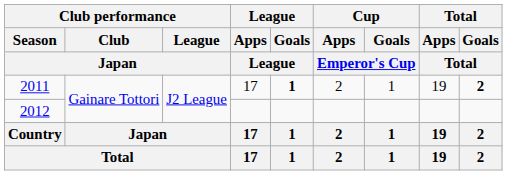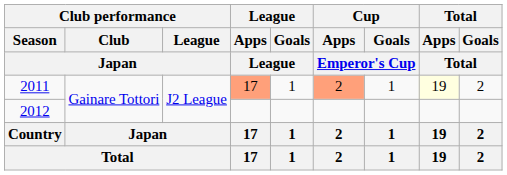2011 | League / Apps / League: no background -> lightsalmon background
2011 | League / Goals / League: bold -> normal
2011 | Cup / Apps / Emperor's Cup: no background -> lightsalmon background
2011 | Total / Apps / Total: no background -> lightyellow background
2011 | Total / Goals / Total: bold -> normal
